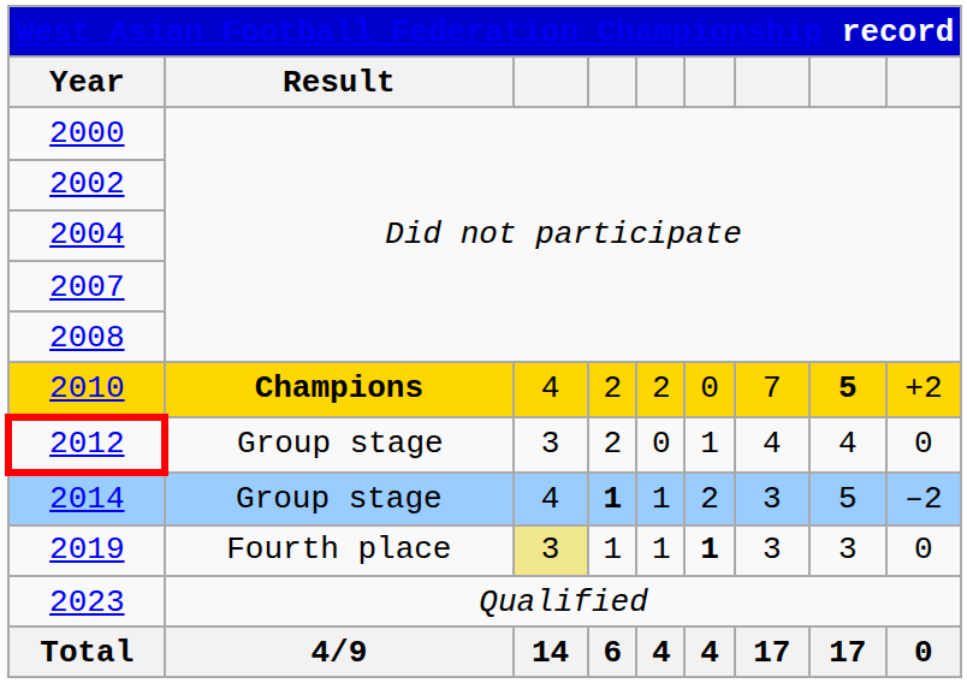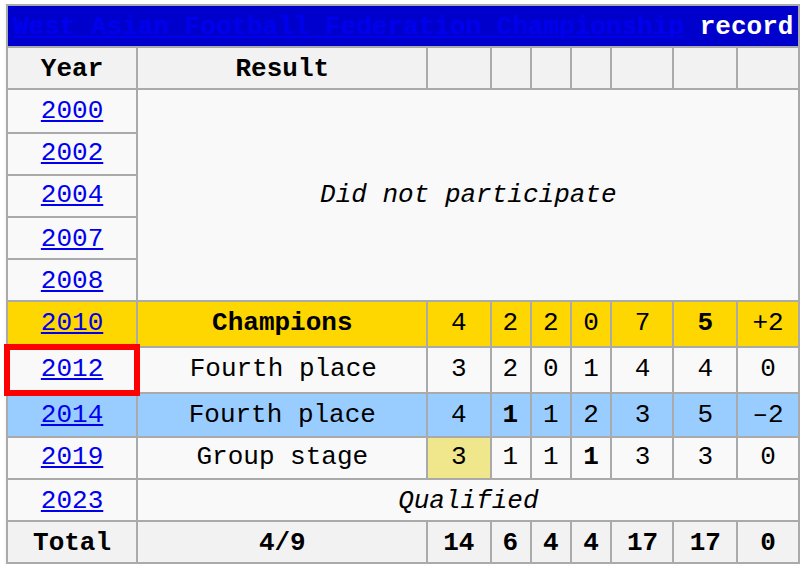2012 | Result: Group stage -> Fourth place
2014 | Result: Group stage -> Fourth place
2019 | Result: Fourth place -> Group stage
